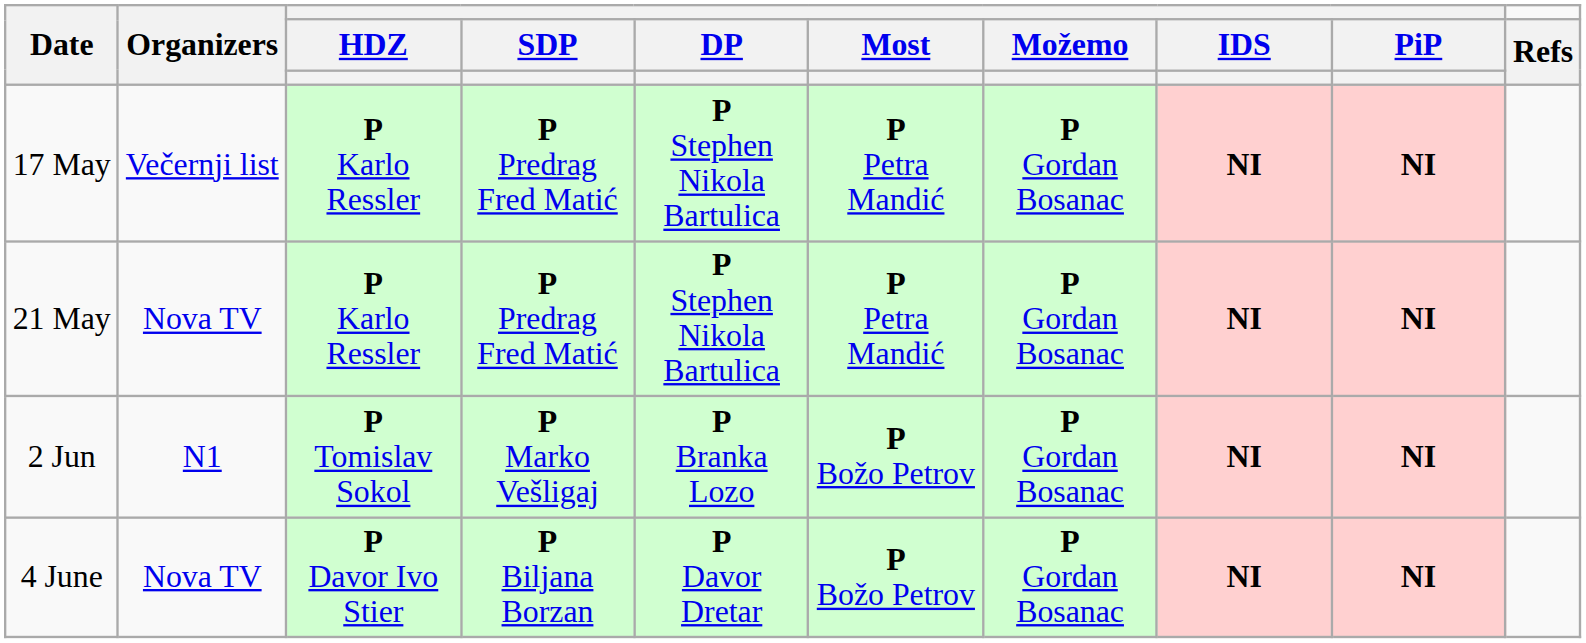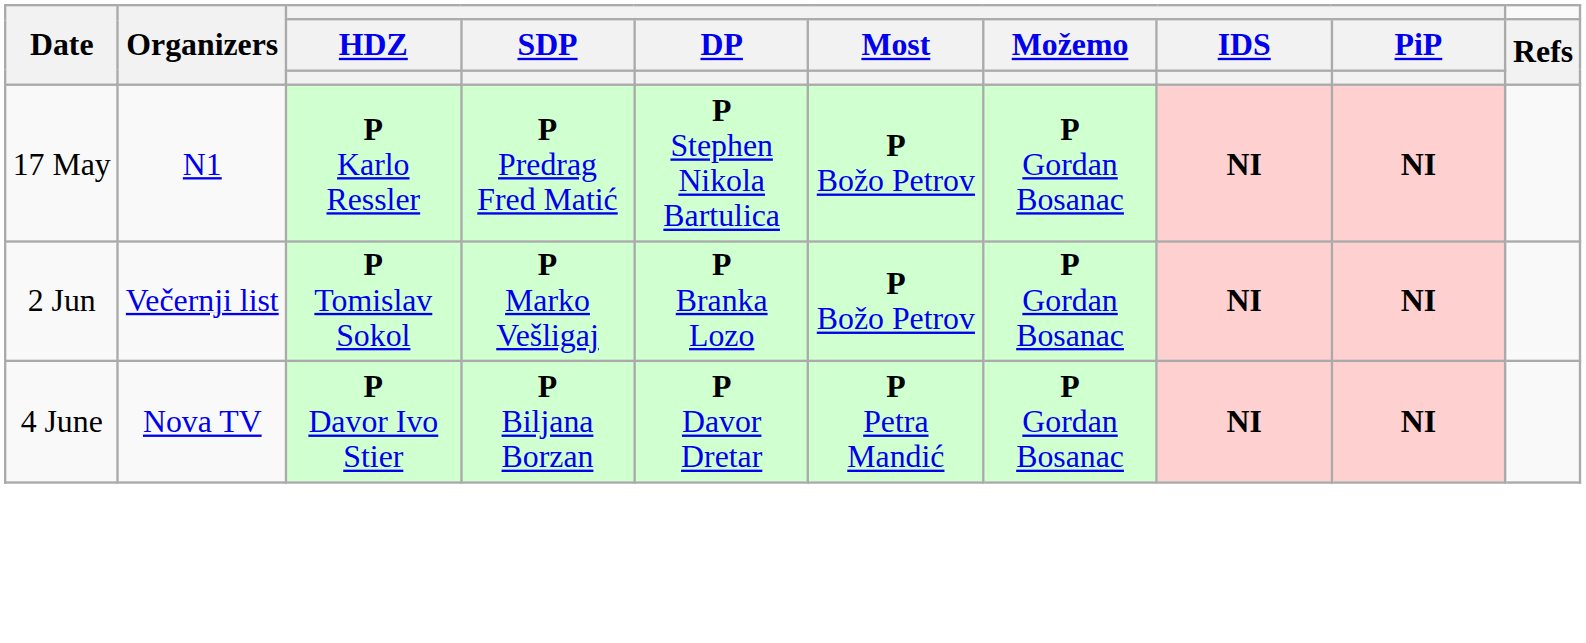17 May | Organizers: Večernji list -> N1
17 May | Most: P Petra Mandić -> P Božo Petrov
- row: 21 May | Nova TV | P Karlo Ressler | P Predrag Fred Matić | P Stephen Nikola Bartulica | P Petra Mandić | P Gordan Bosanac | NI | NI
2 Jun | Organizers: N1 -> Večernji list
4 June | Most: P Božo Petrov -> P Petra Mandić
